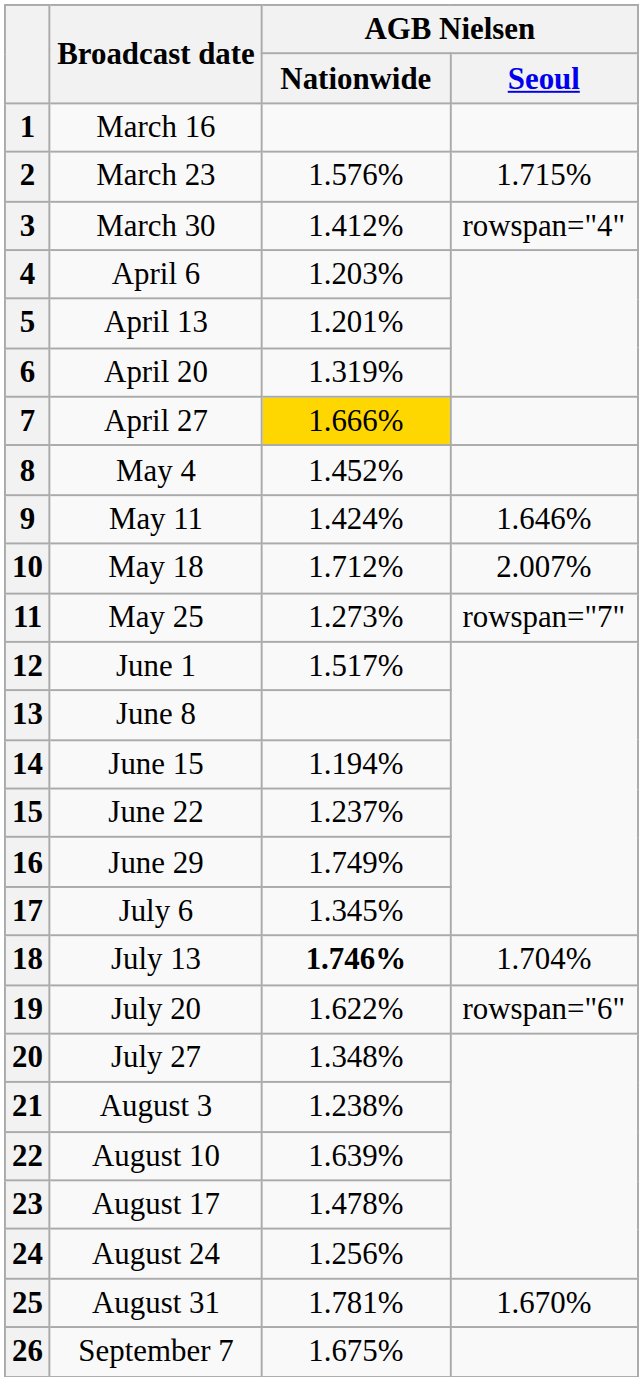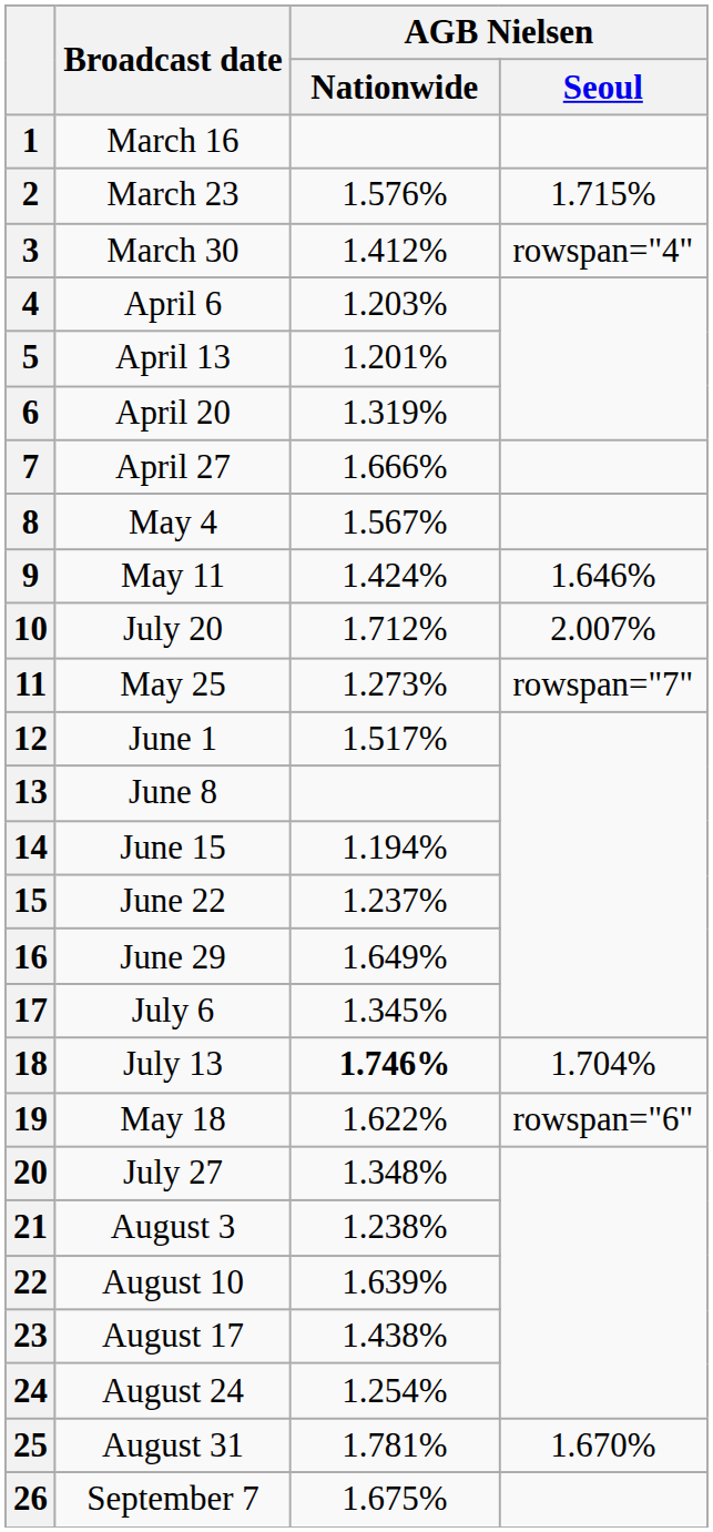7 | AGB Nielsen / Nationwide: gold background -> no background
8 | AGB Nielsen / Nationwide: 1.452% -> 1.567%
10 | Broadcast date: May 18 -> July 20
16 | AGB Nielsen / Nationwide: 1.749% -> 1.649%
19 | Broadcast date: July 20 -> May 18
23 | AGB Nielsen / Nationwide: 1.478% -> 1.438%
24 | AGB Nielsen / Nationwide: 1.256% -> 1.254%
